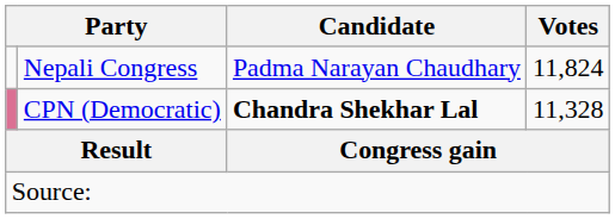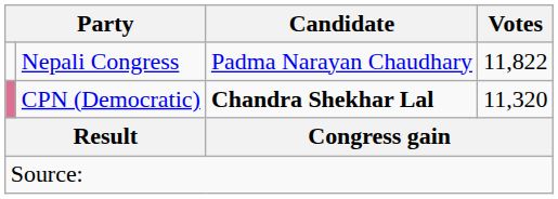Nepali Congress | Votes: 11,824 -> 11,822
CPN (Democratic) | Votes: 11,328 -> 11,320
